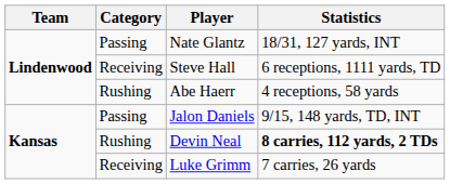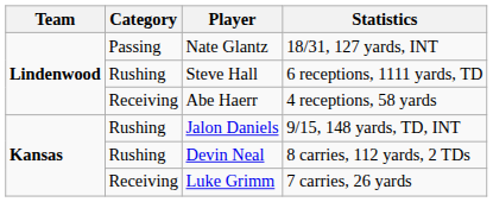Steve Hall | Category: Receiving -> Rushing
Abe Haerr | Category: Rushing -> Receiving
Jalon Daniels | Category: Passing -> Rushing
Devin Neal | Statistics: bold -> normal
